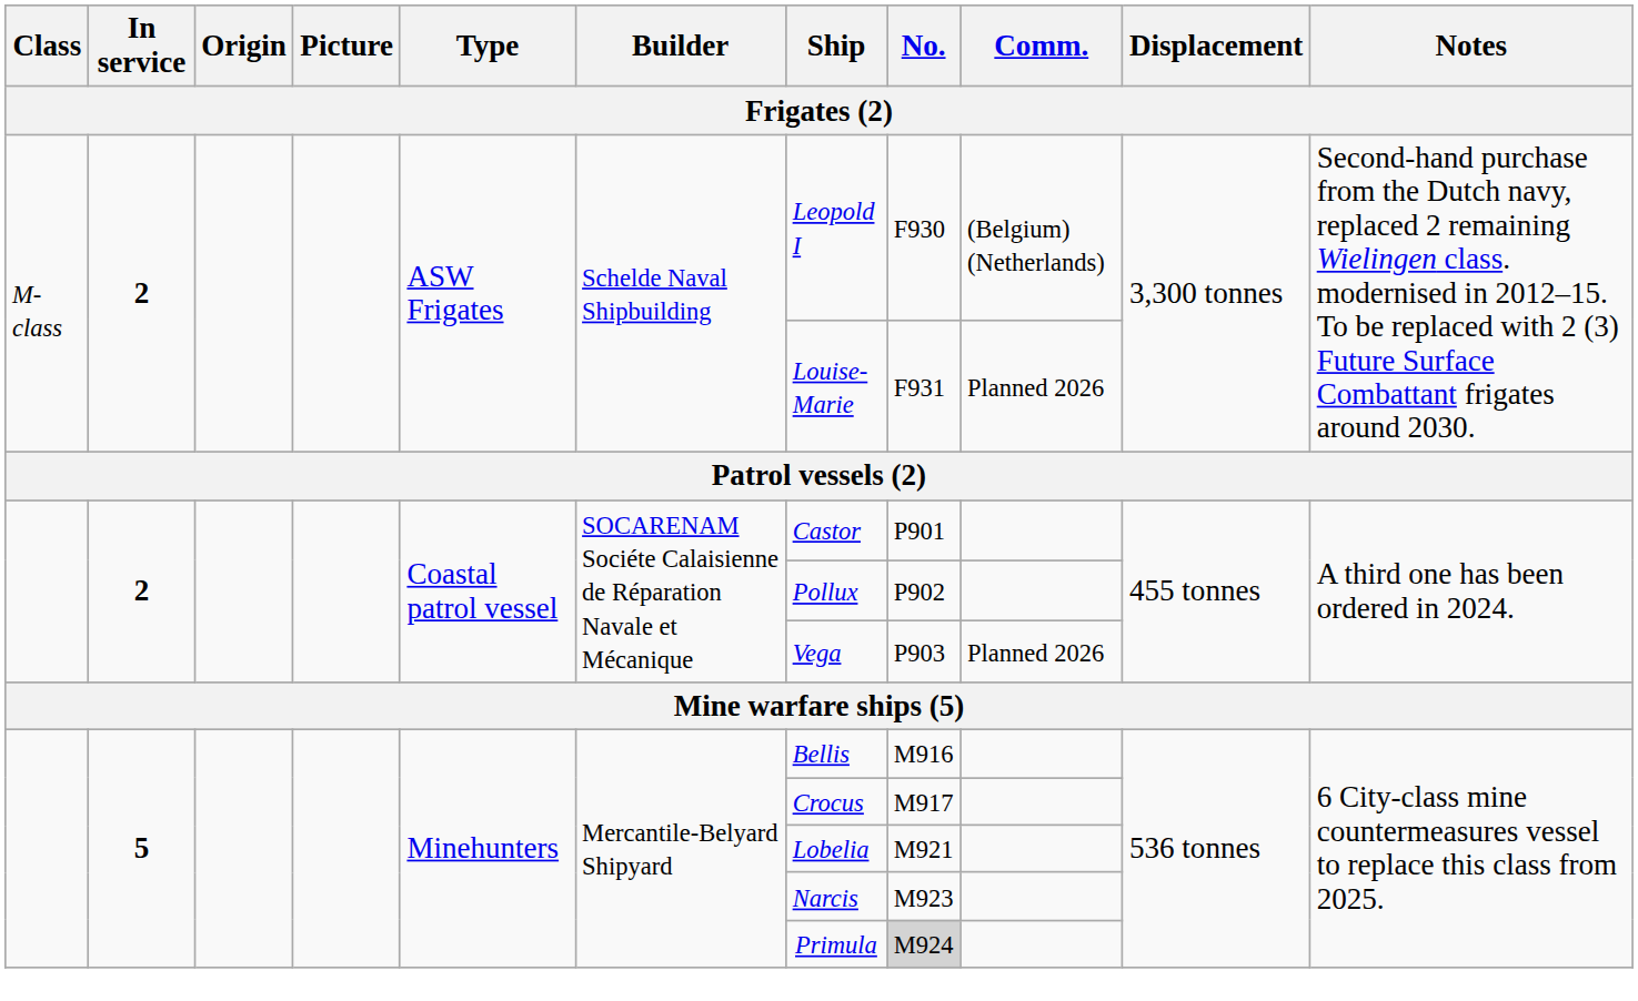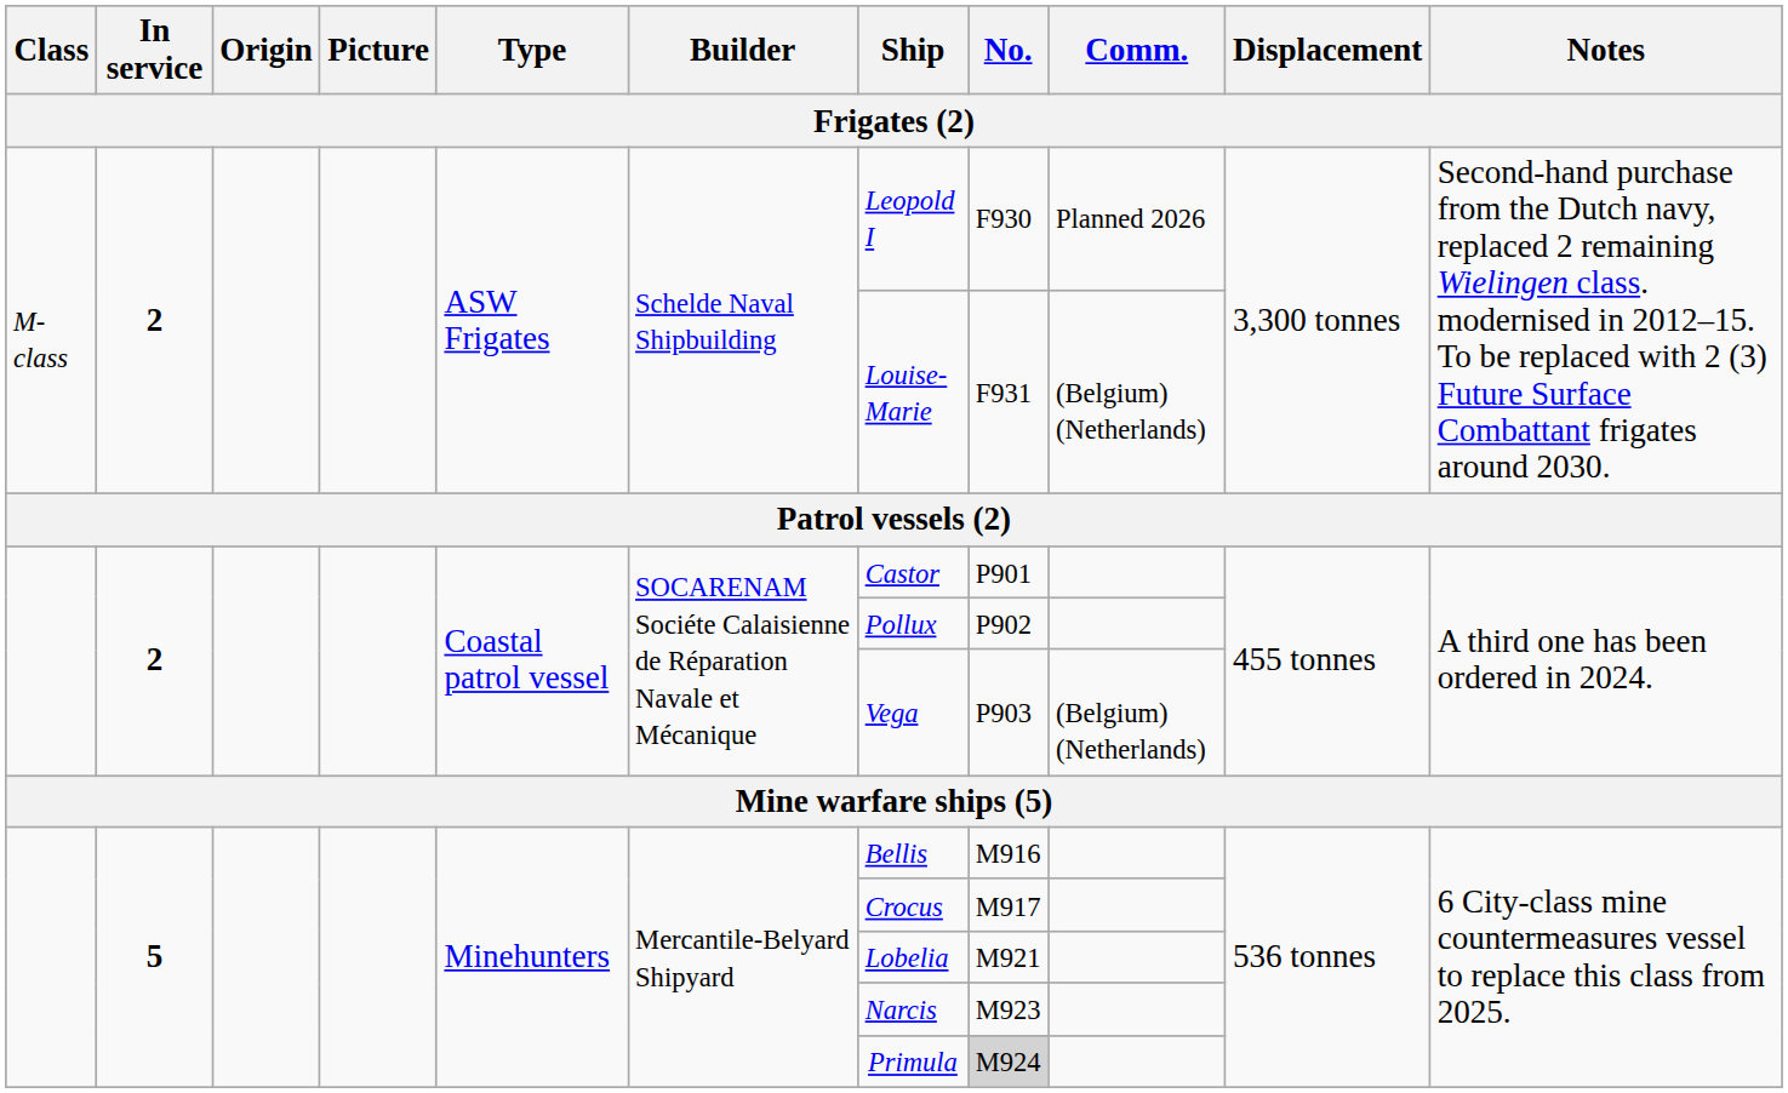row 3 | Comm.: (Belgium) (Netherlands) -> Planned 2026
row 4 | Comm.: Planned 2026 -> (Belgium) (Netherlands)
row 8 | Comm.: Planned 2026 -> (Belgium) (Netherlands)
